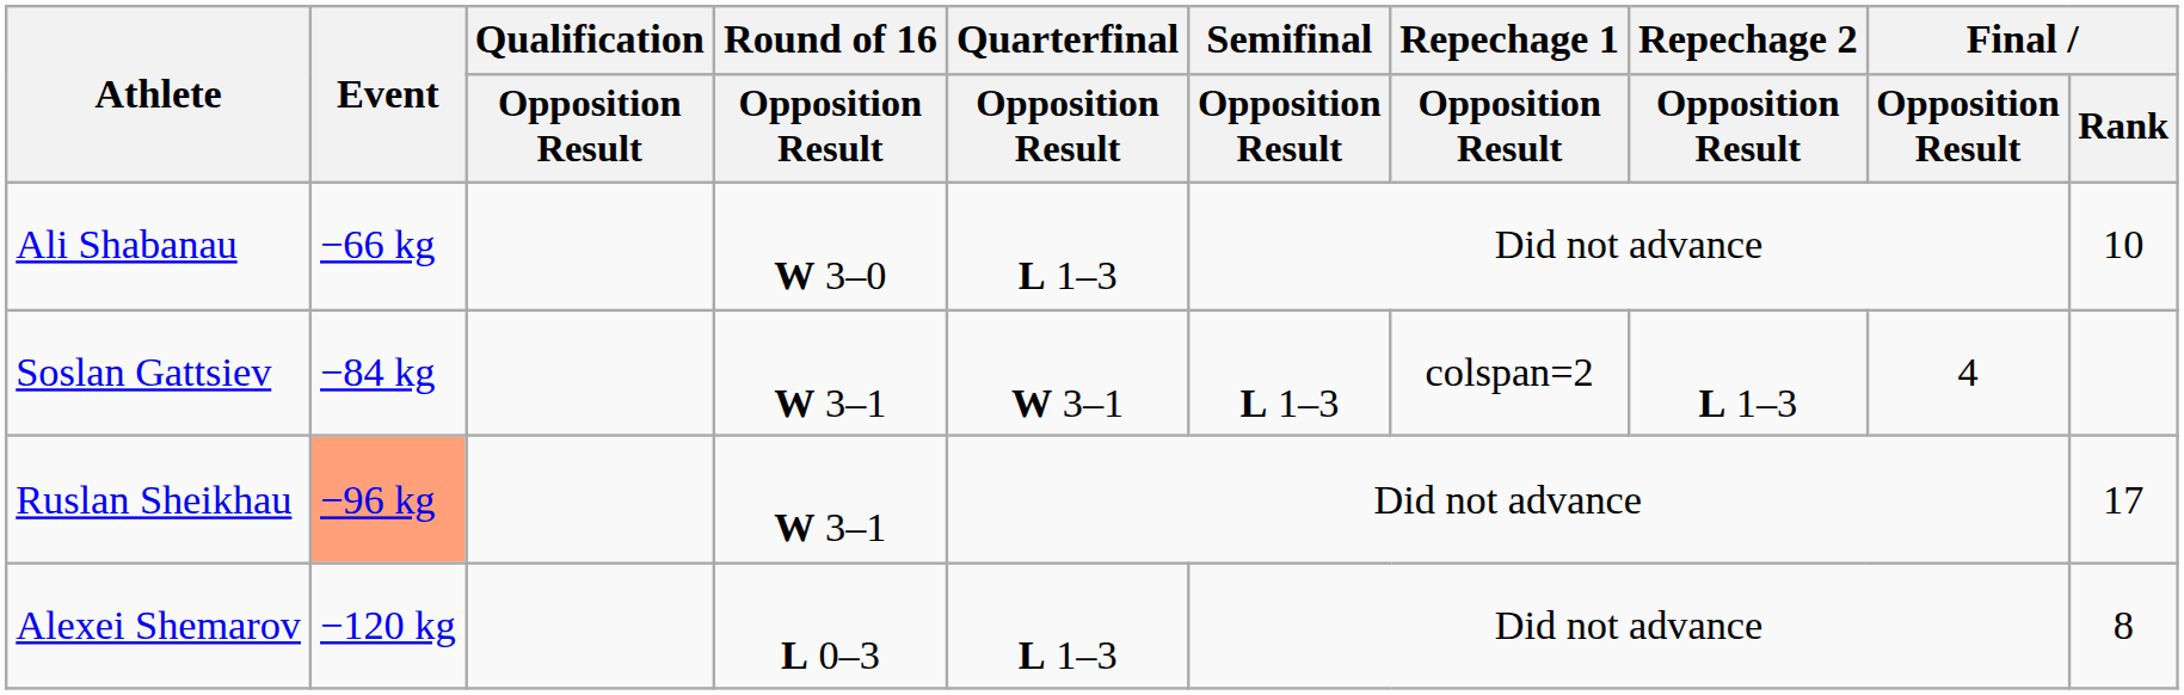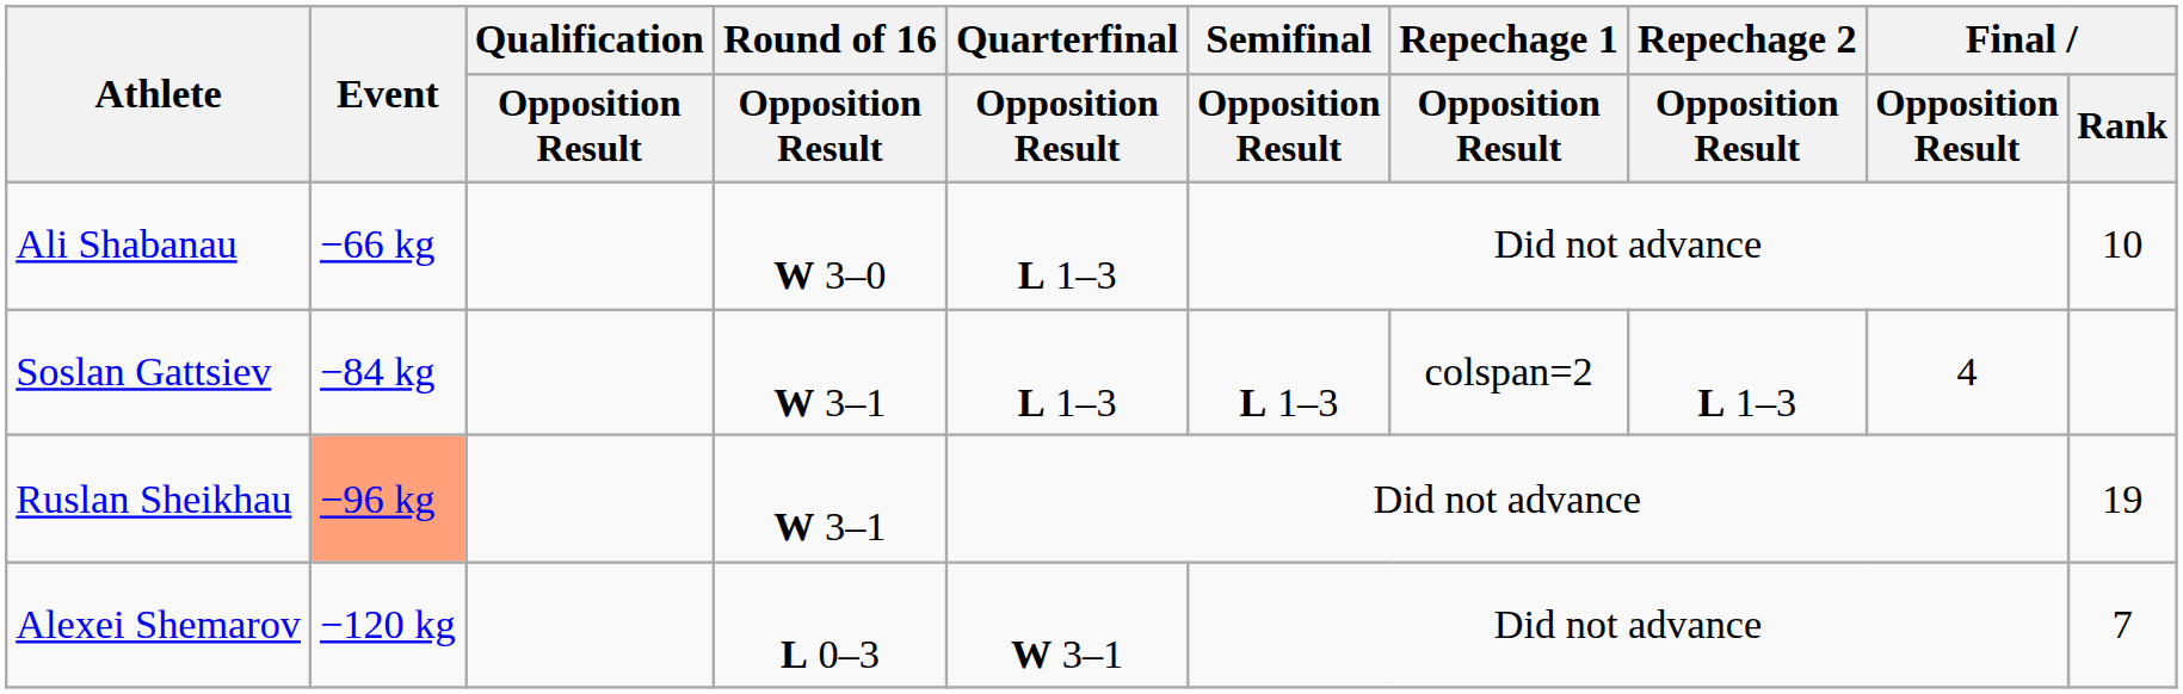Soslan Gattsiev | Quarterfinal / Opposition Result: W 3–1 -> L 1–3
Ruslan Sheikhau | Final / Rank: 17 -> 19
Alexei Shemarov | Quarterfinal / Opposition Result: L 1–3 -> W 3–1
Alexei Shemarov | Final / Rank: 8 -> 7
